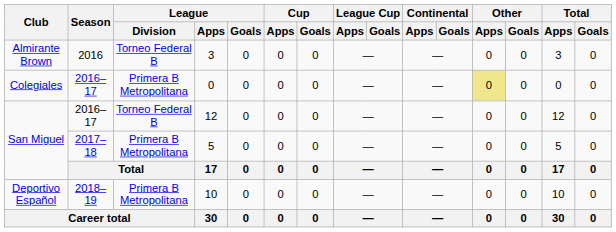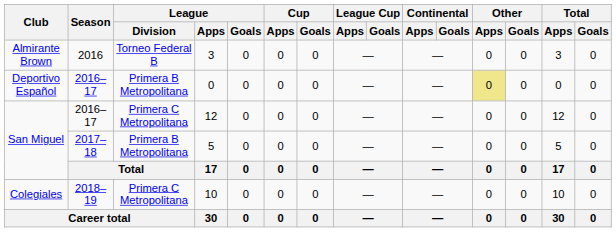row 4 | Club: Colegiales -> Deportivo Español
row 5 | League / Division: Torneo Federal B -> Primera C Metropolitana
row 8 | Club: Deportivo Español -> Colegiales
row 8 | League / Division: Primera B Metropolitana -> Primera C Metropolitana
